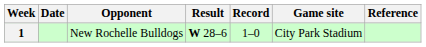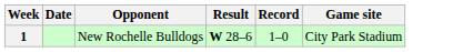- column: Reference
